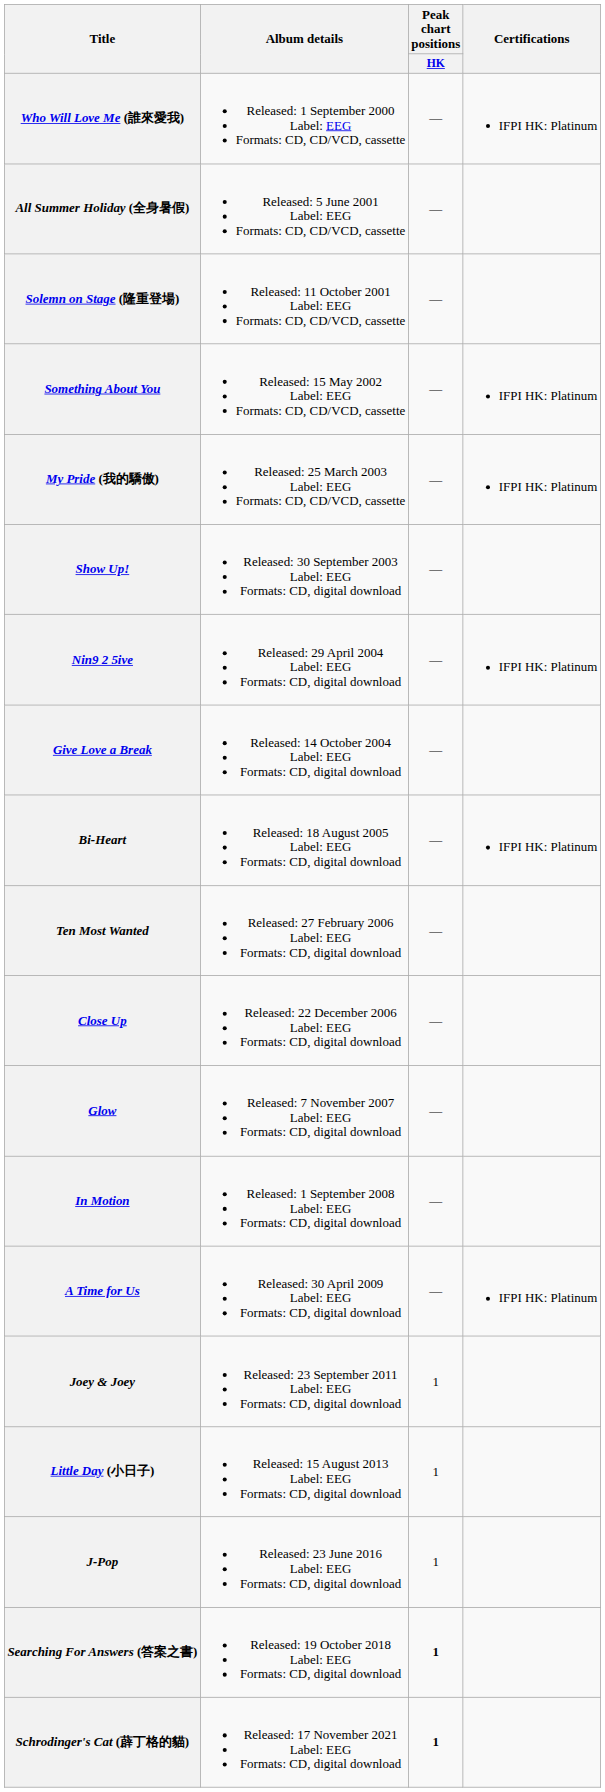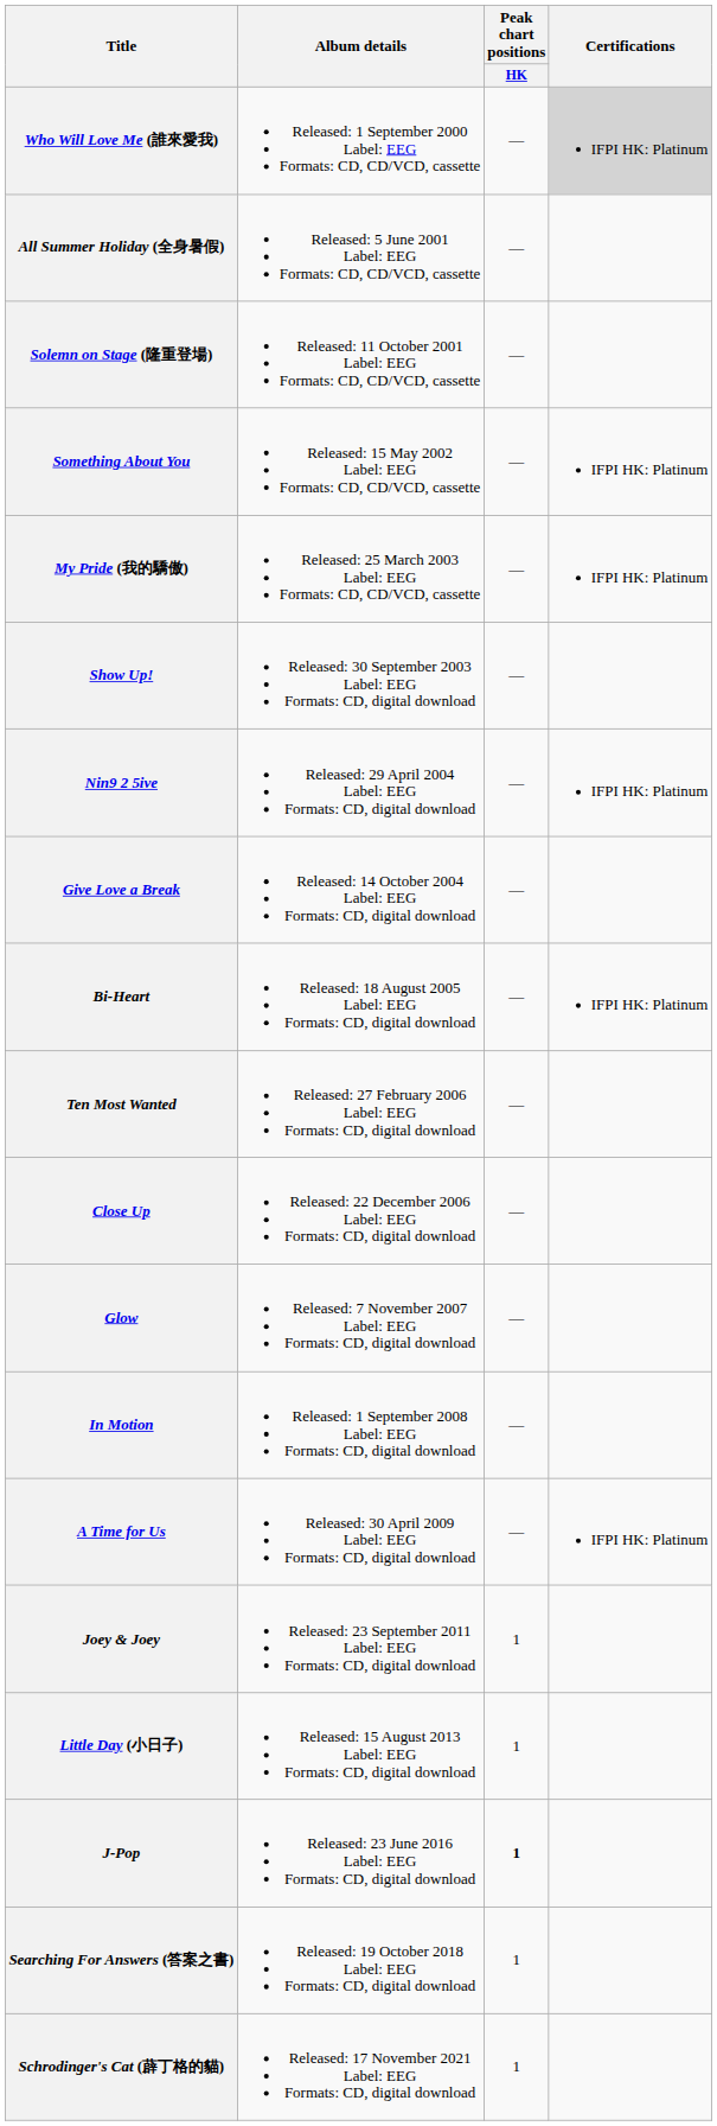Who Will Love Me (誰來愛我) | Certifications: no background -> lightgrey background
J-Pop | Peak chart positions / HK: normal -> bold
Searching For Answers (答案之書) | Peak chart positions / HK: bold -> normal
Schrodinger's Cat (薜丁格的貓) | Peak chart positions / HK: bold -> normal
